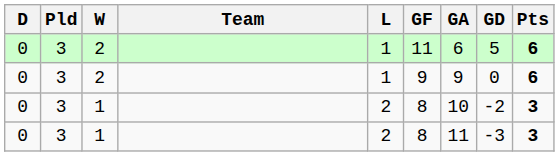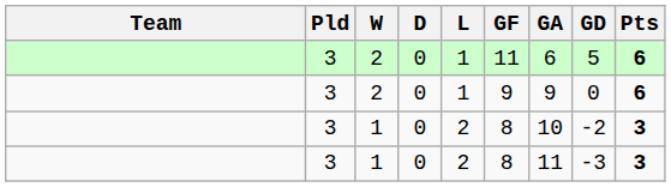columns swapped: Team <-> D
